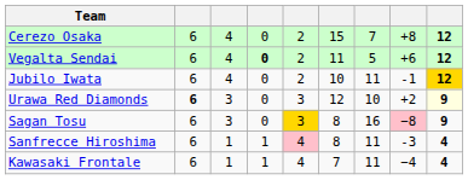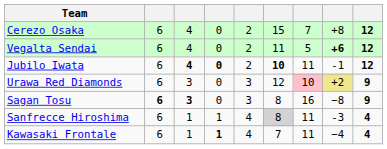Vegalta Sendai | column 4: bold -> normal
Vegalta Sendai | column 8: normal -> bold
Jubilo Iwata | column 3: normal -> bold
Jubilo Iwata | column 4: normal -> bold
Jubilo Iwata | column 6: normal -> bold
Jubilo Iwata | column 9: gold background -> no background
Urawa Red Diamonds | column 2: bold -> normal
Urawa Red Diamonds | column 7: no background -> pink background
Urawa Red Diamonds | column 8: no background -> khaki background
Urawa Red Diamonds | column 9: lightyellow background -> no background
Sagan Tosu | column 2: normal -> bold
Sagan Tosu | column 3: normal -> bold
Sagan Tosu | column 5: gold background -> no background
Sagan Tosu | column 8: pink background -> no background
Sanfrecce Hiroshima | column 5: pink background -> no background
Sanfrecce Hiroshima | column 6: no background -> lightgrey background
Kawasaki Frontale | column 4: normal -> bold
